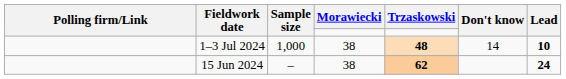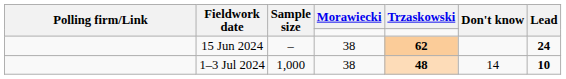rows swapped: 1–3 Jul 2024 <-> 15 Jun 2024
